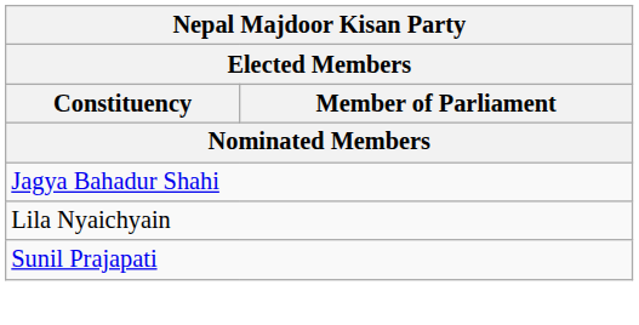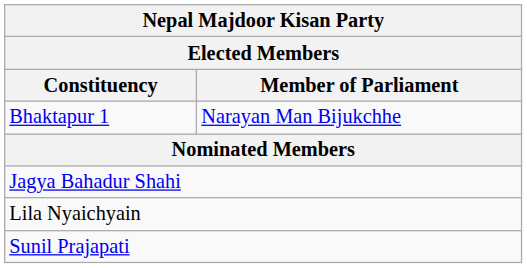+ row: Bhaktapur 1 | Narayan Man Bijukchhe
